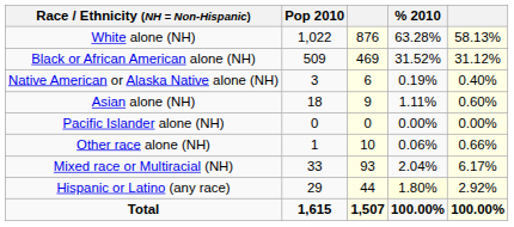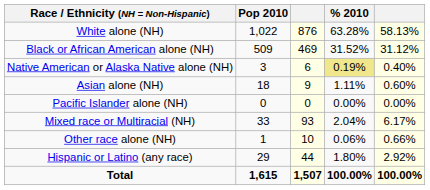Native American or Alaska Native alone (NH) | % 2010: no background -> khaki background
rows swapped: Other race alone (NH) <-> Mixed race or Multiracial (NH)
Hispanic or Latino (any race) | % 2010: lightyellow background -> no background
